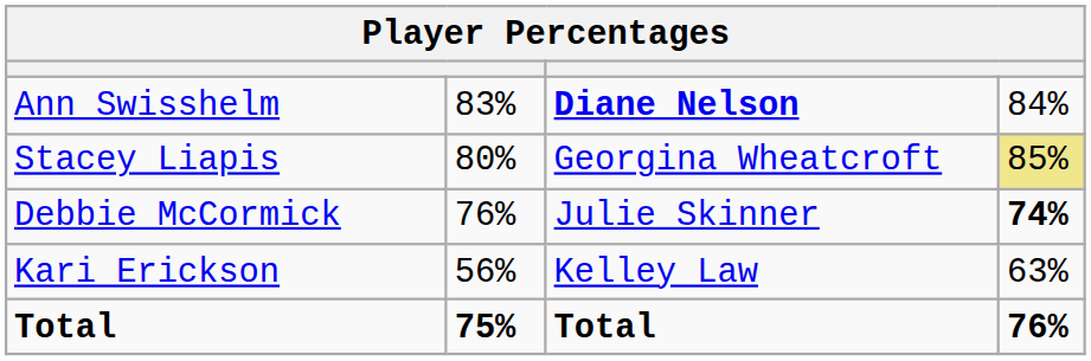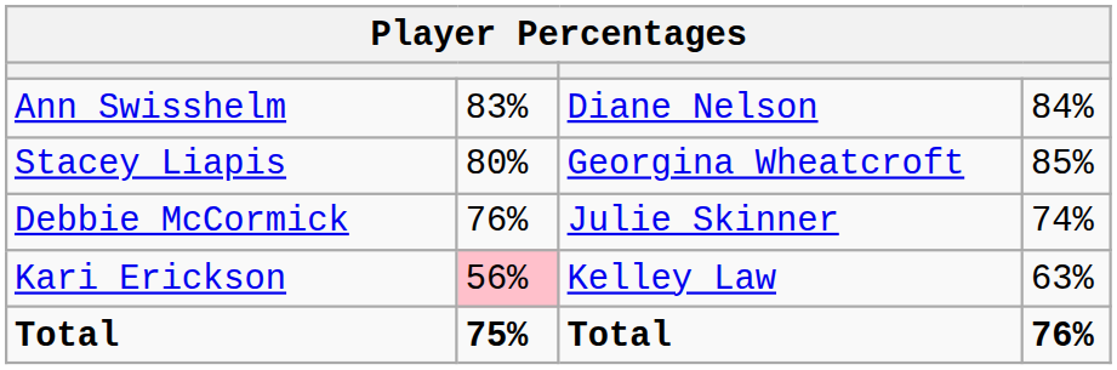Ann Swisshelm | column 3: bold -> normal
Stacey Liapis | column 4: khaki background -> no background
Debbie McCormick | column 4: bold -> normal
Kari Erickson | column 2: no background -> pink background
